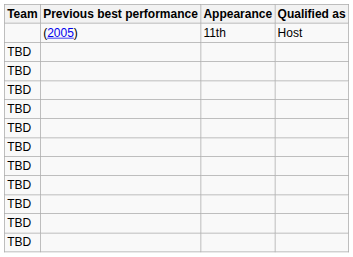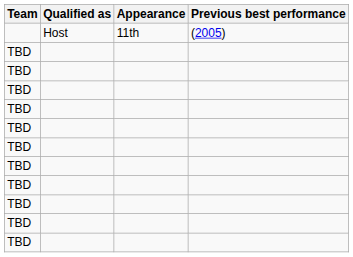columns swapped: Qualified as <-> Previous best performance
